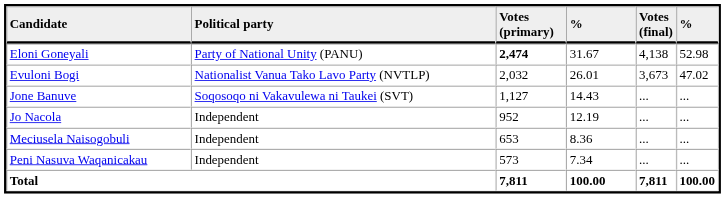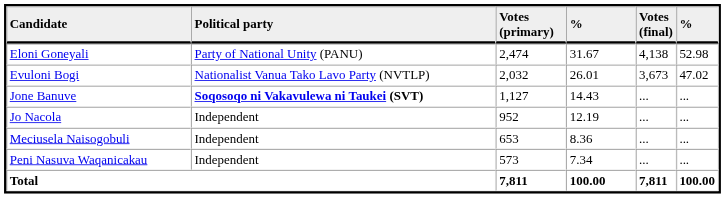Eloni Goneyali | Votes (primary): bold -> normal
Jone Banuve | Political party: normal -> bold
